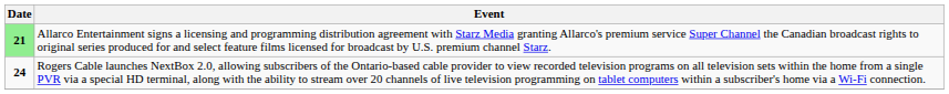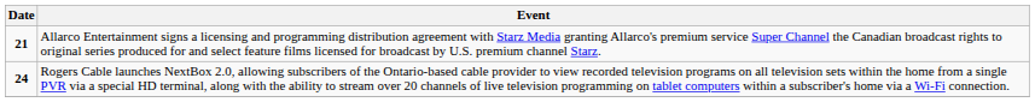row 2 | Date: lightgreen background -> no background
